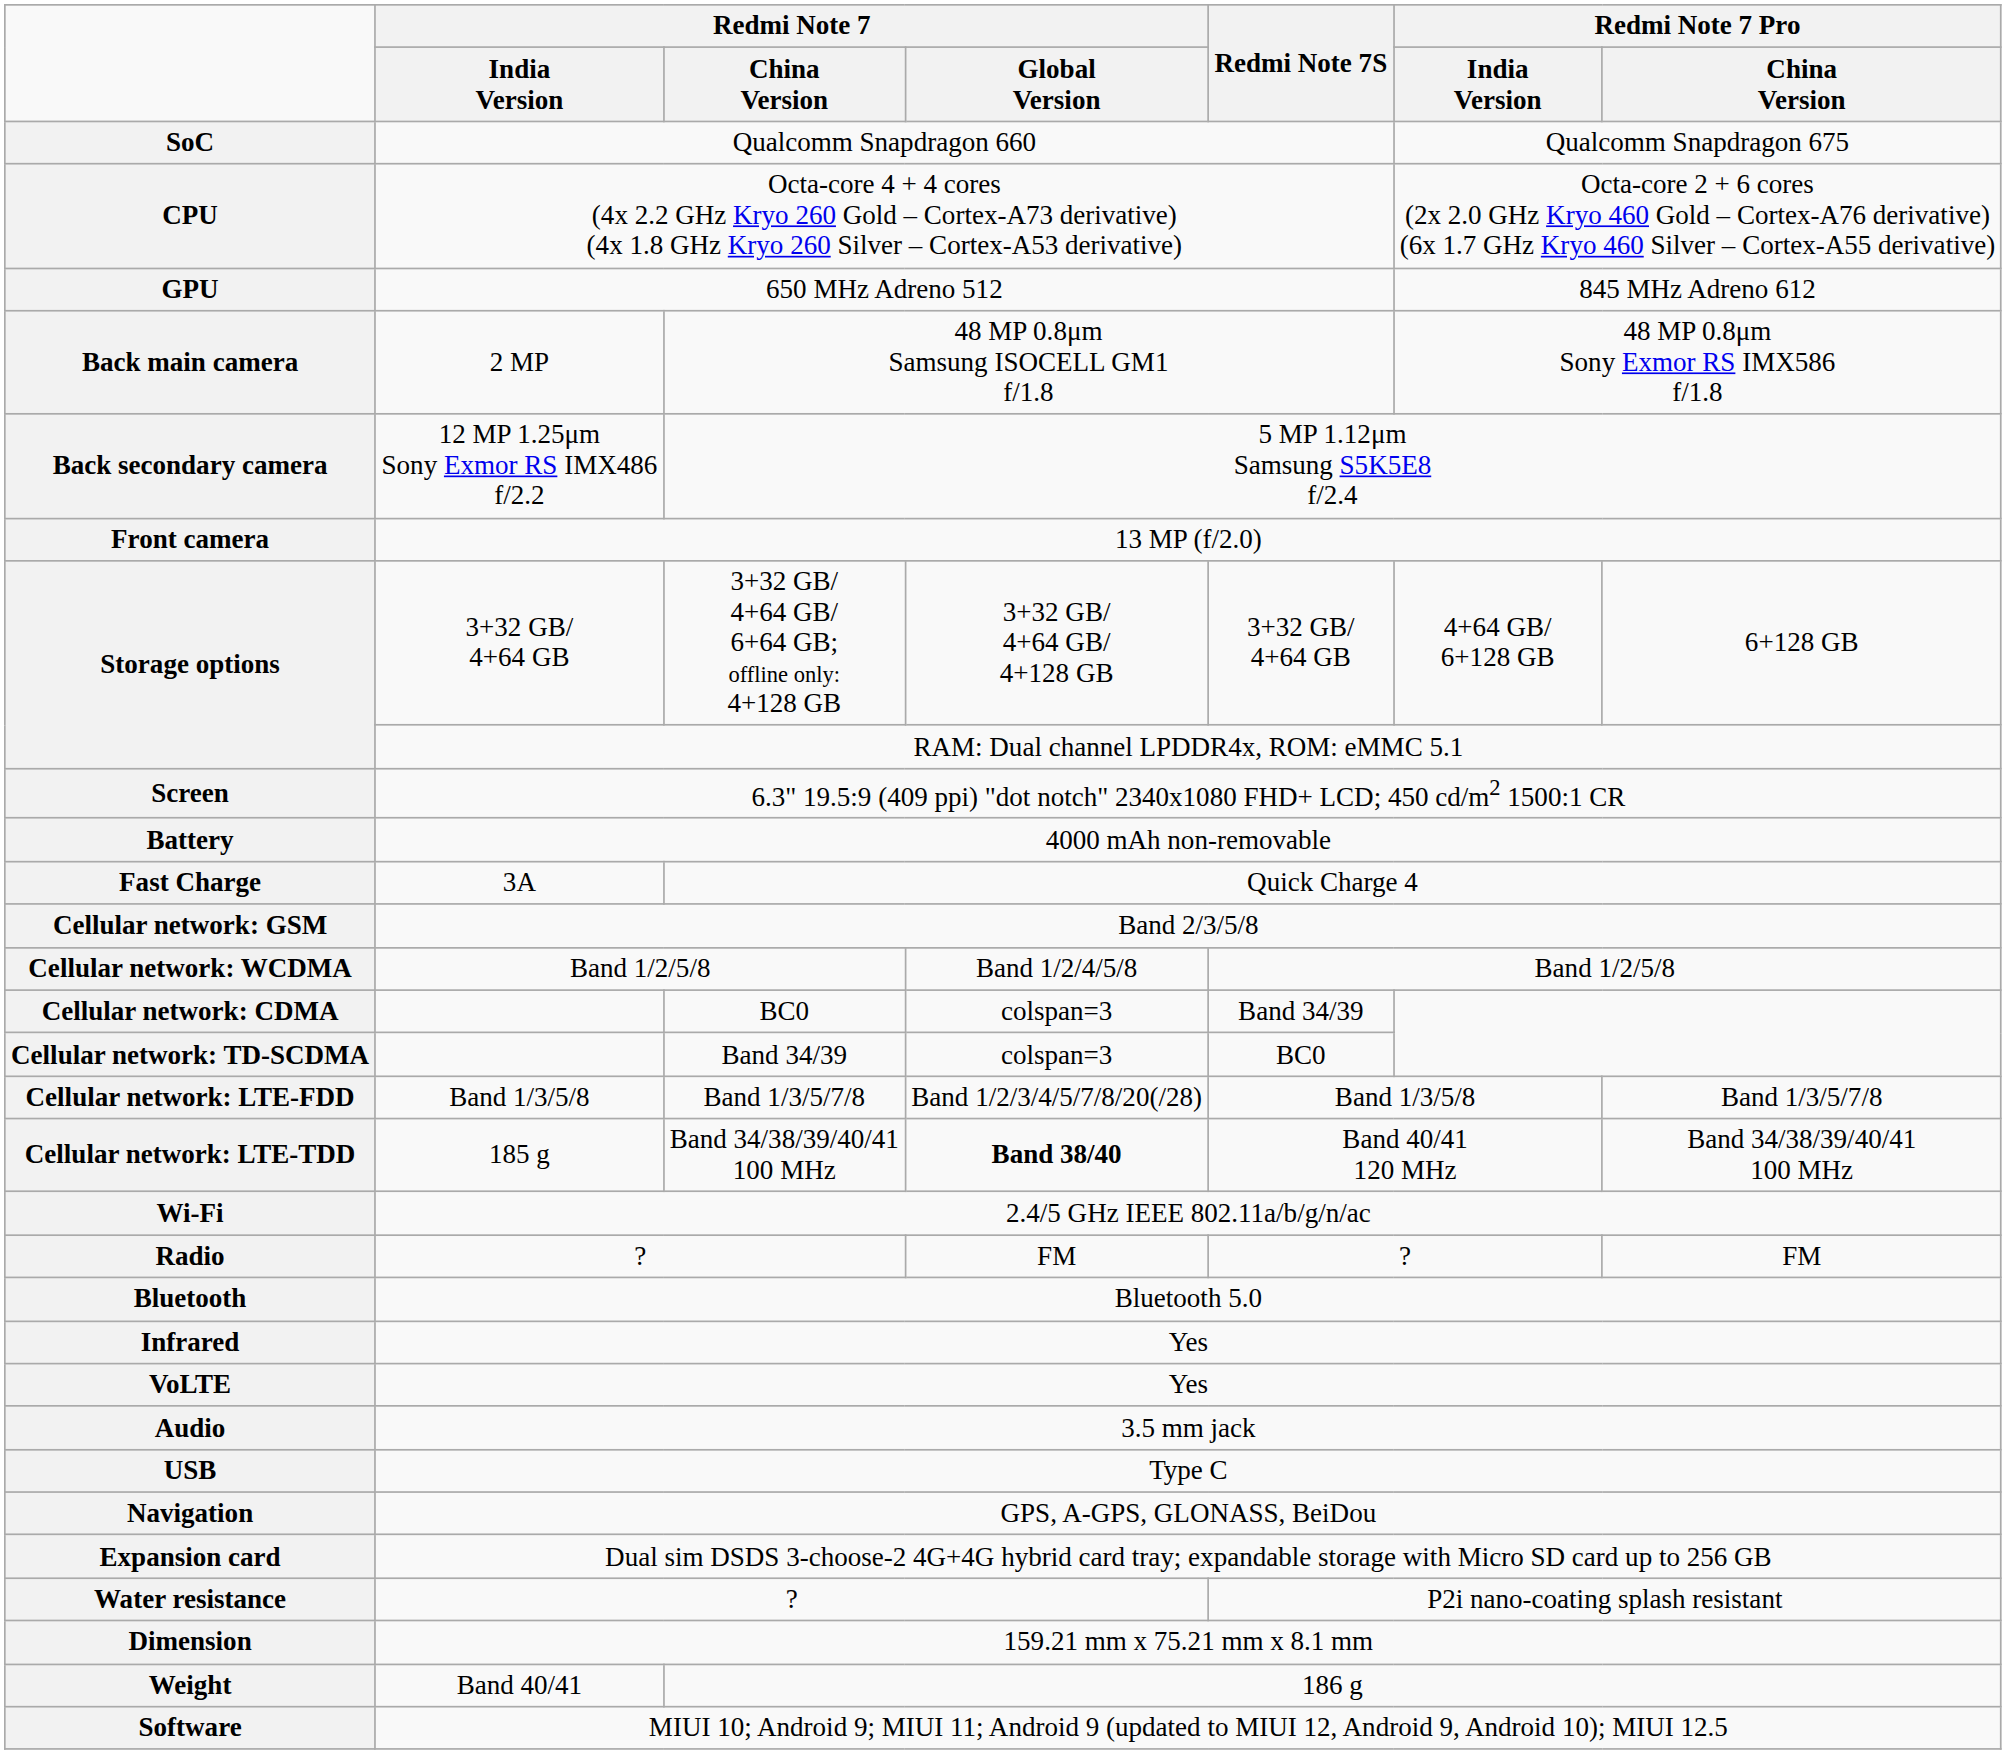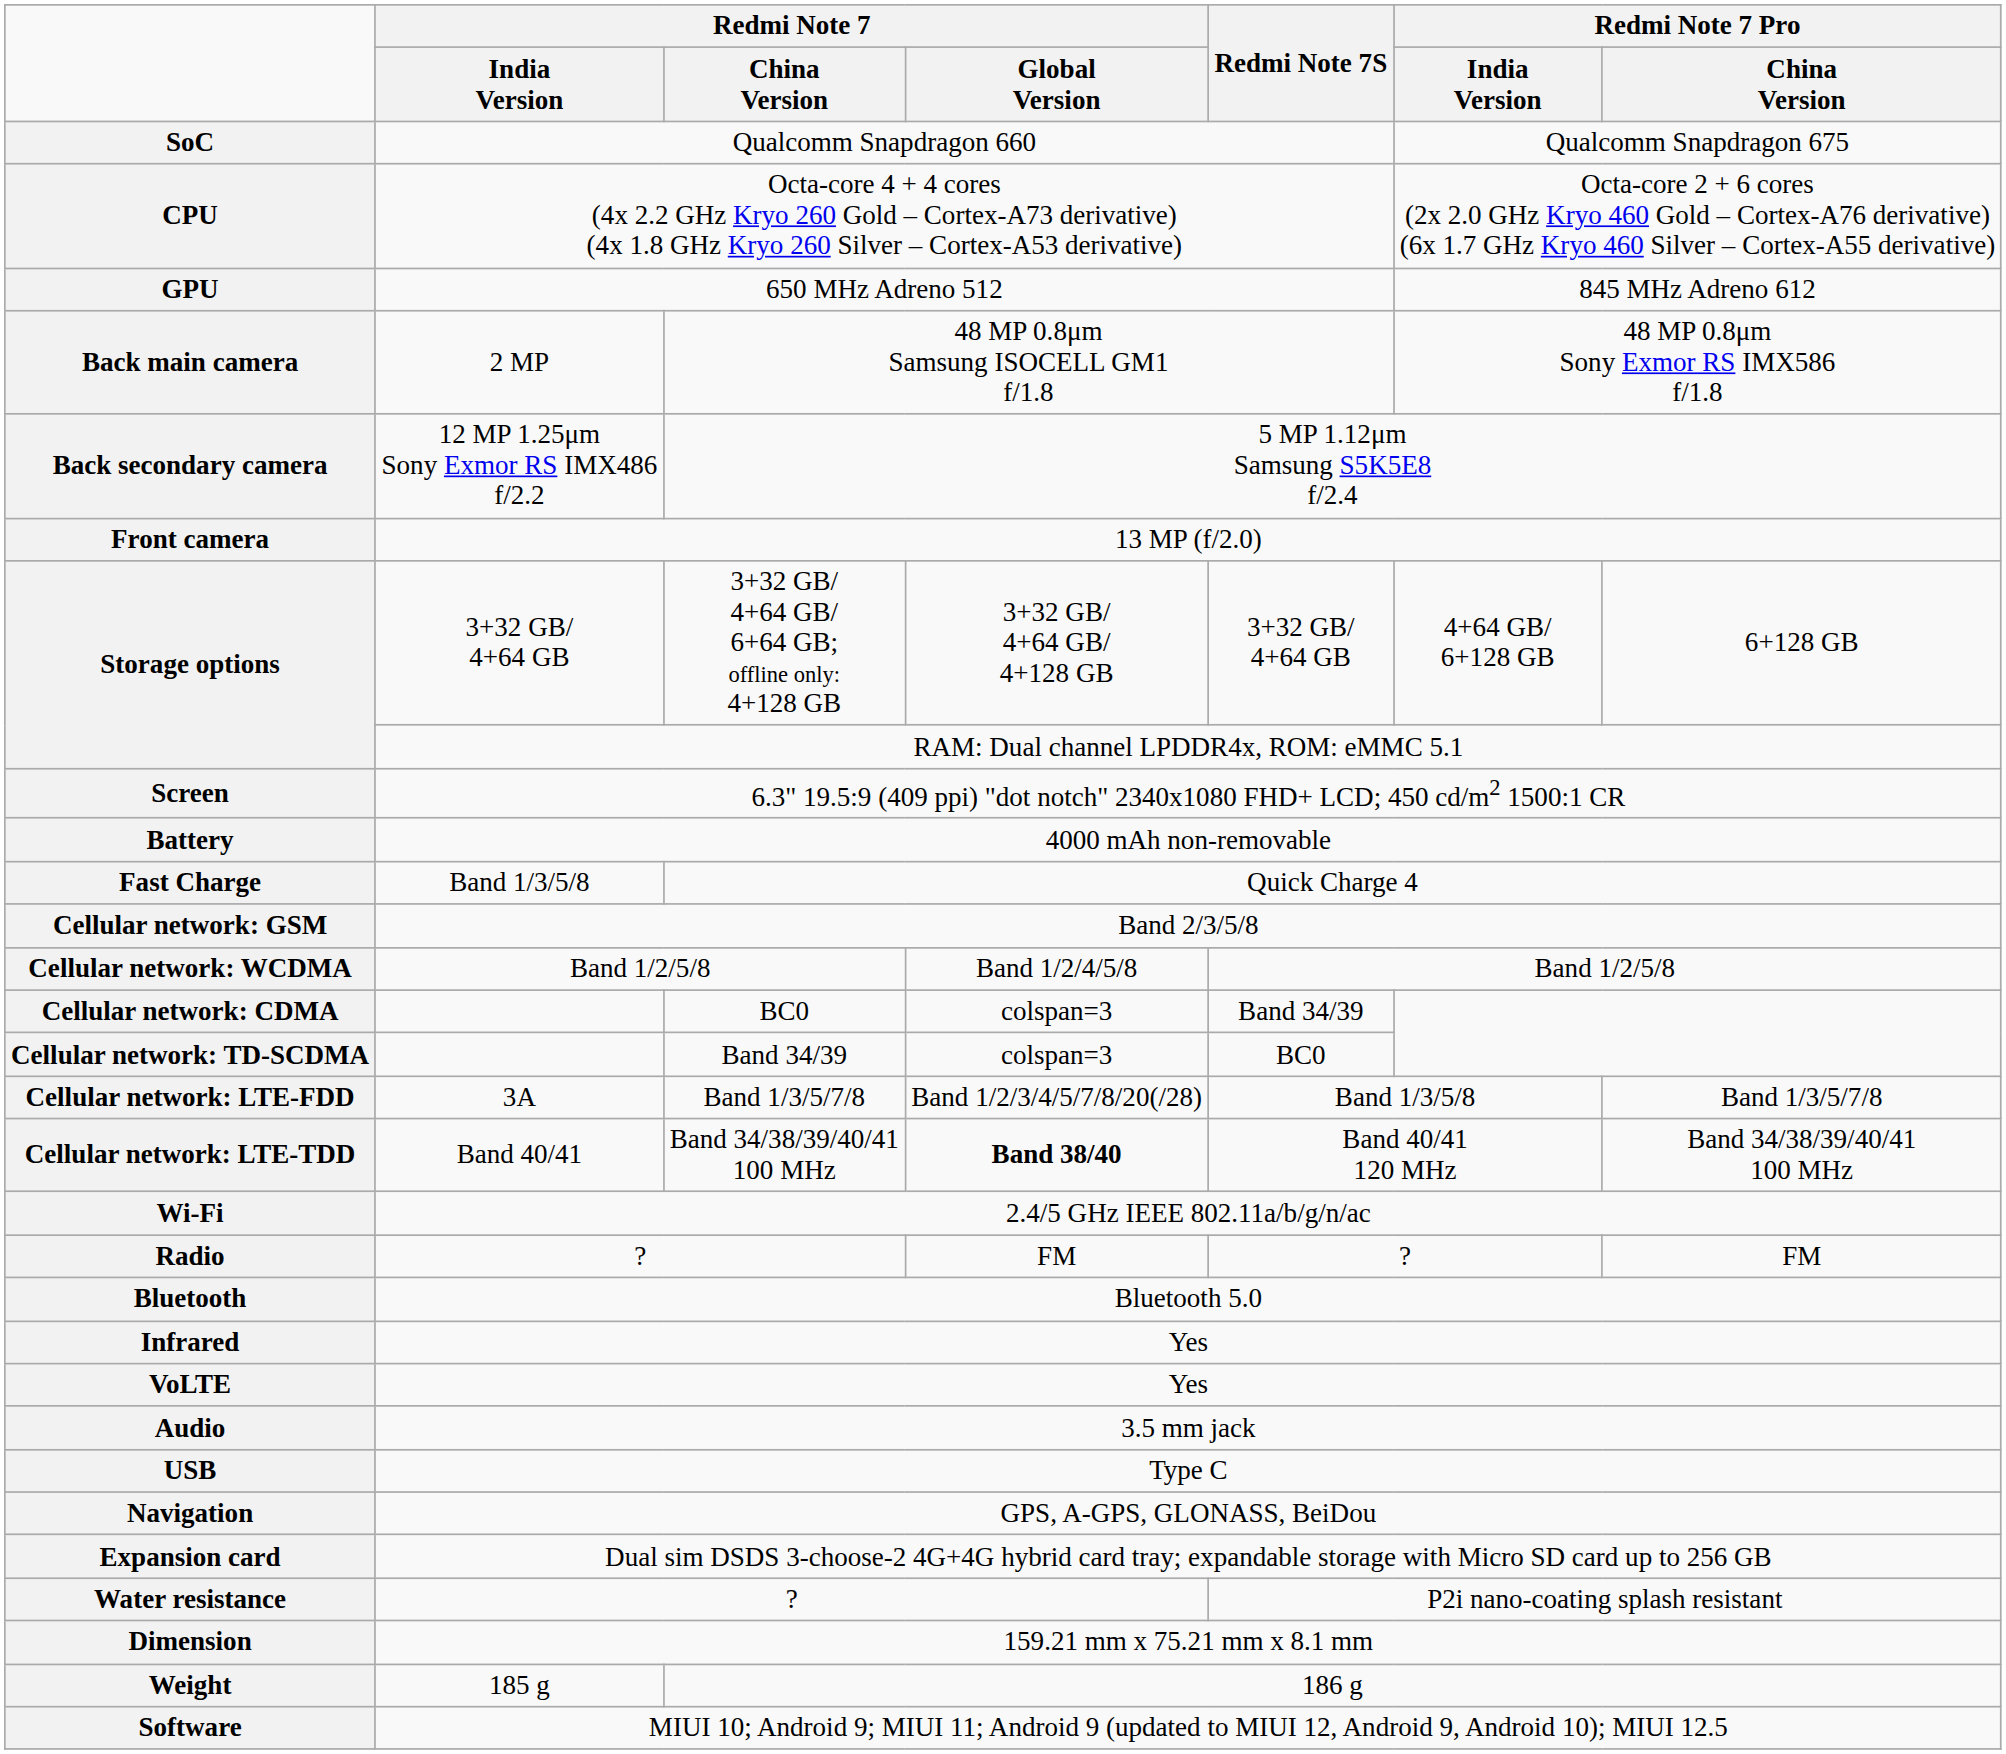Fast Charge | Redmi Note 7 / India Version: 3A -> Band 1/3/5/8
Cellular network: LTE-FDD | Redmi Note 7 / India Version: Band 1/3/5/8 -> 3A
Cellular network: LTE-TDD | Redmi Note 7 / India Version: 185 g -> Band 40/41
Weight | Redmi Note 7 / India Version: Band 40/41 -> 185 g
